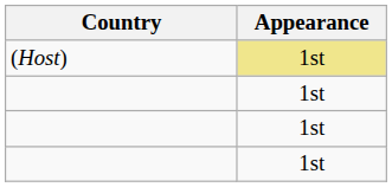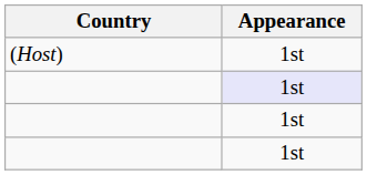row 2 | Appearance: khaki background -> no background
row 3 | Appearance: no background -> lavender background
